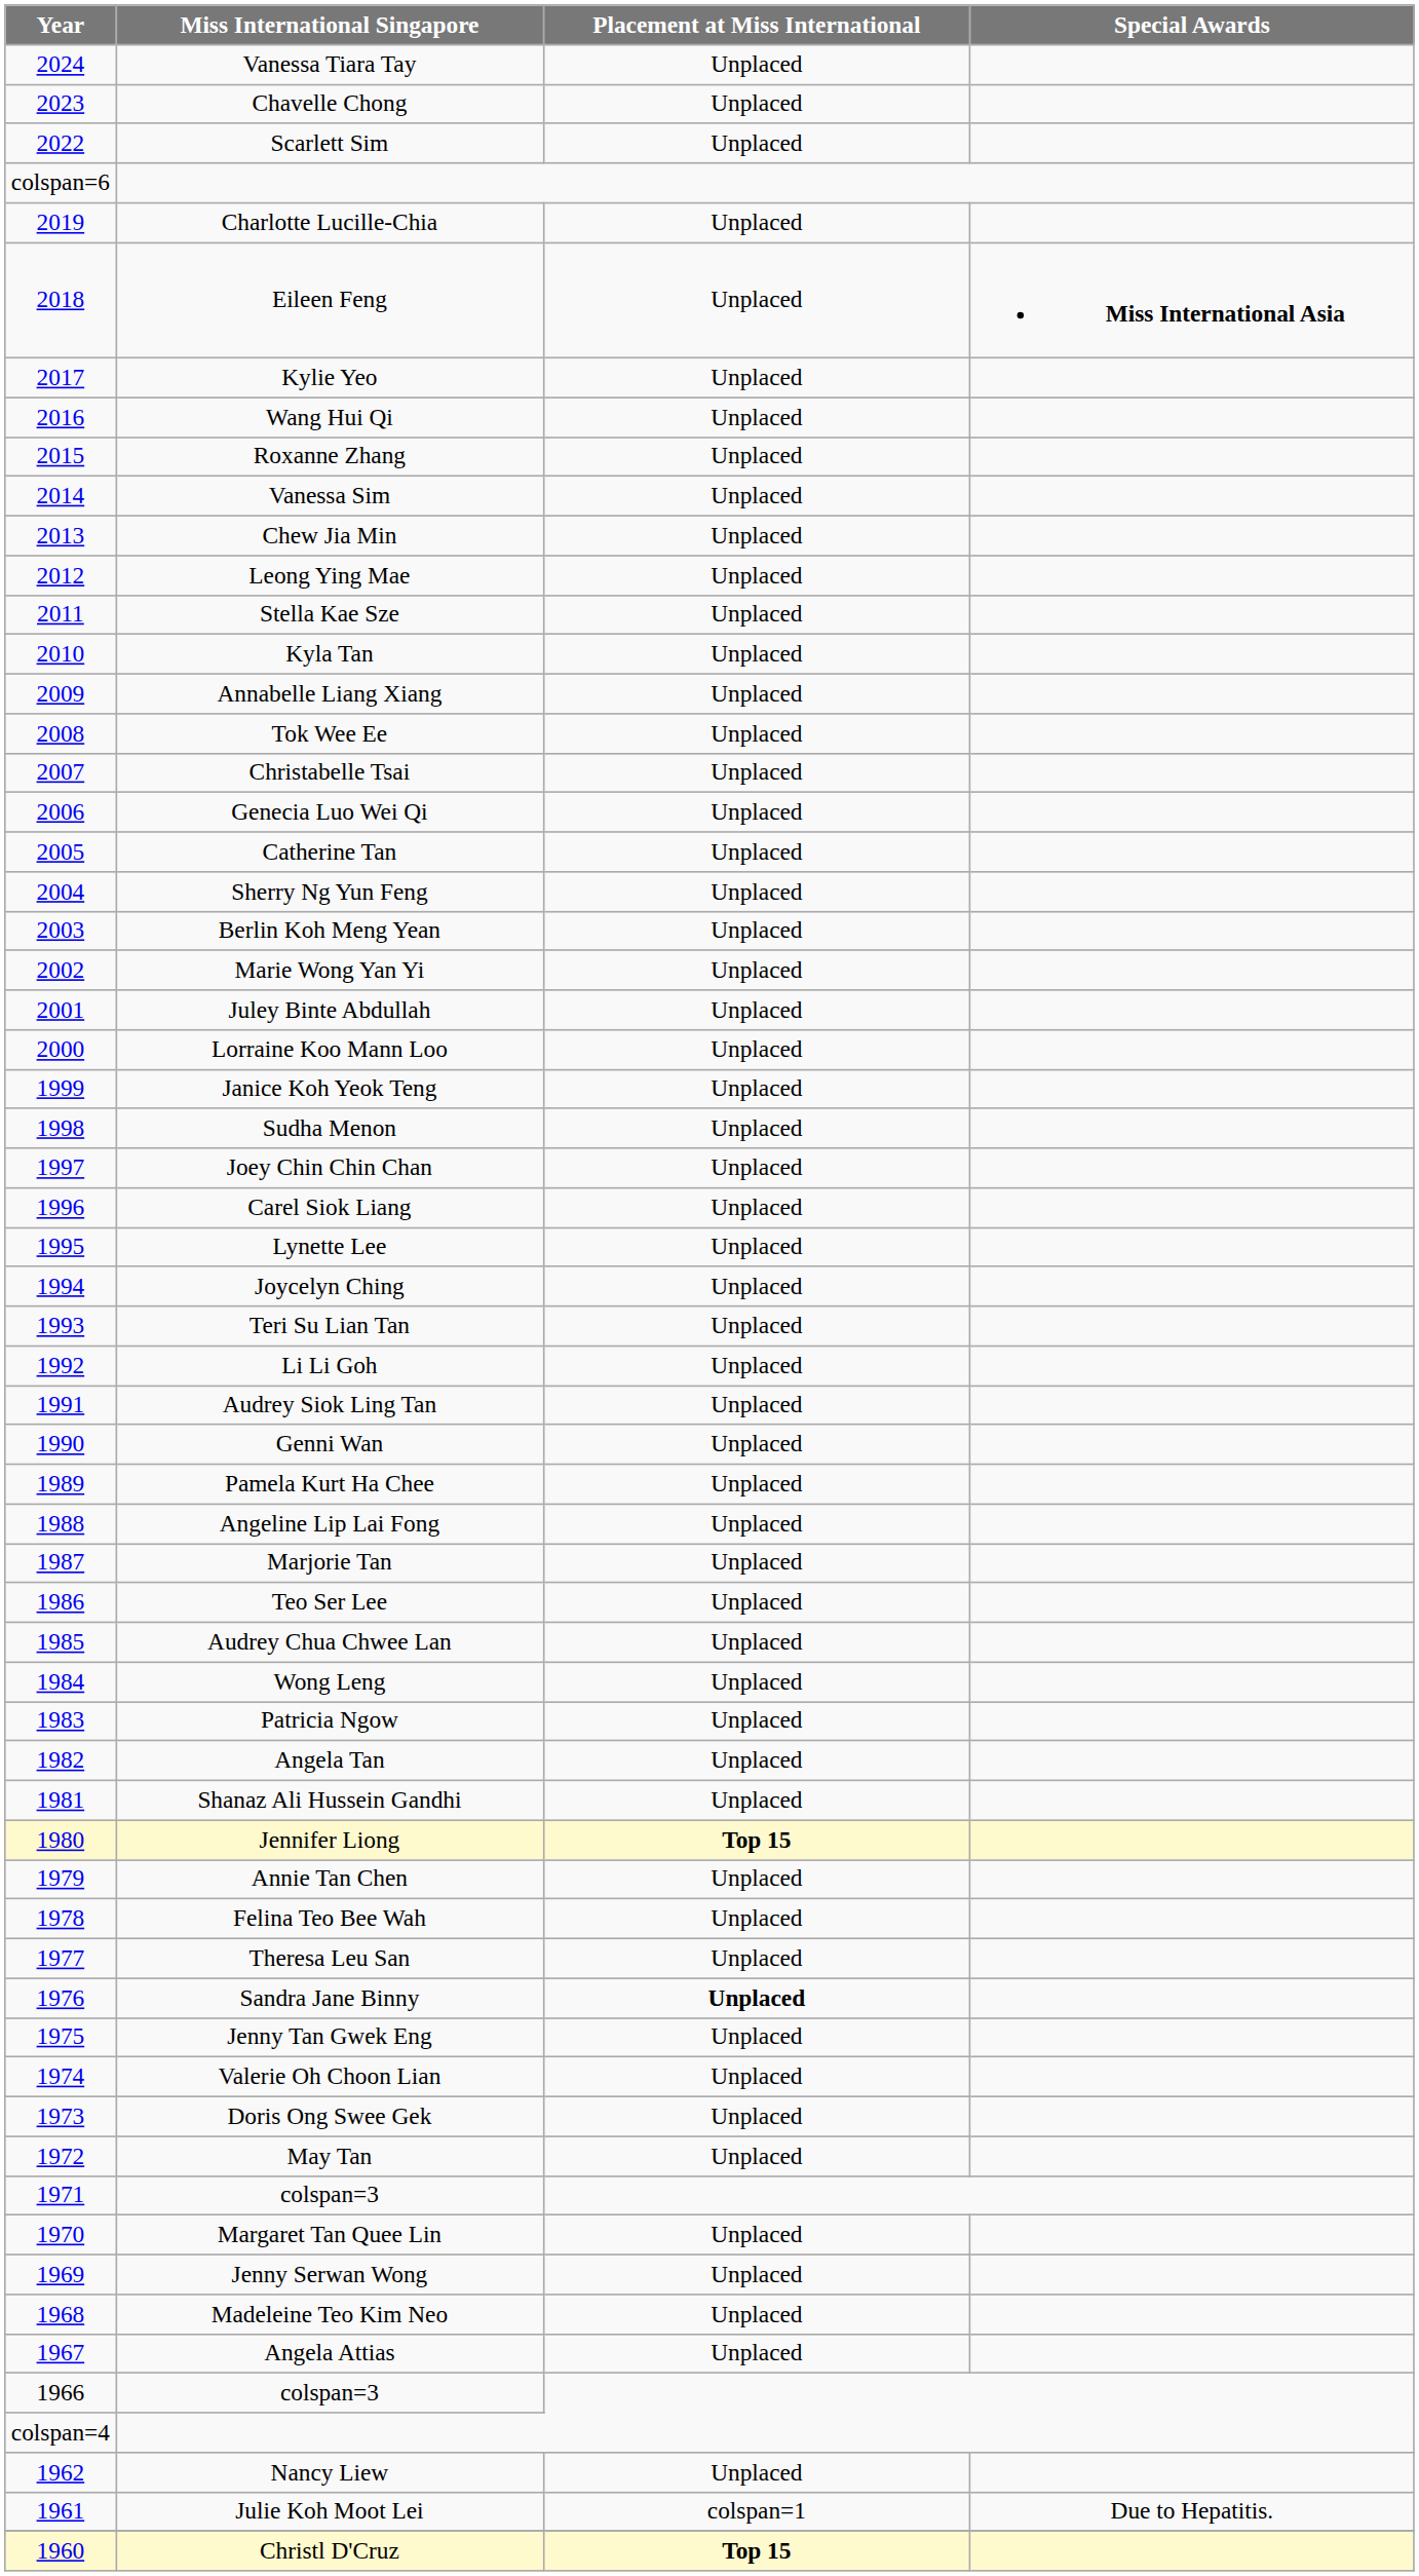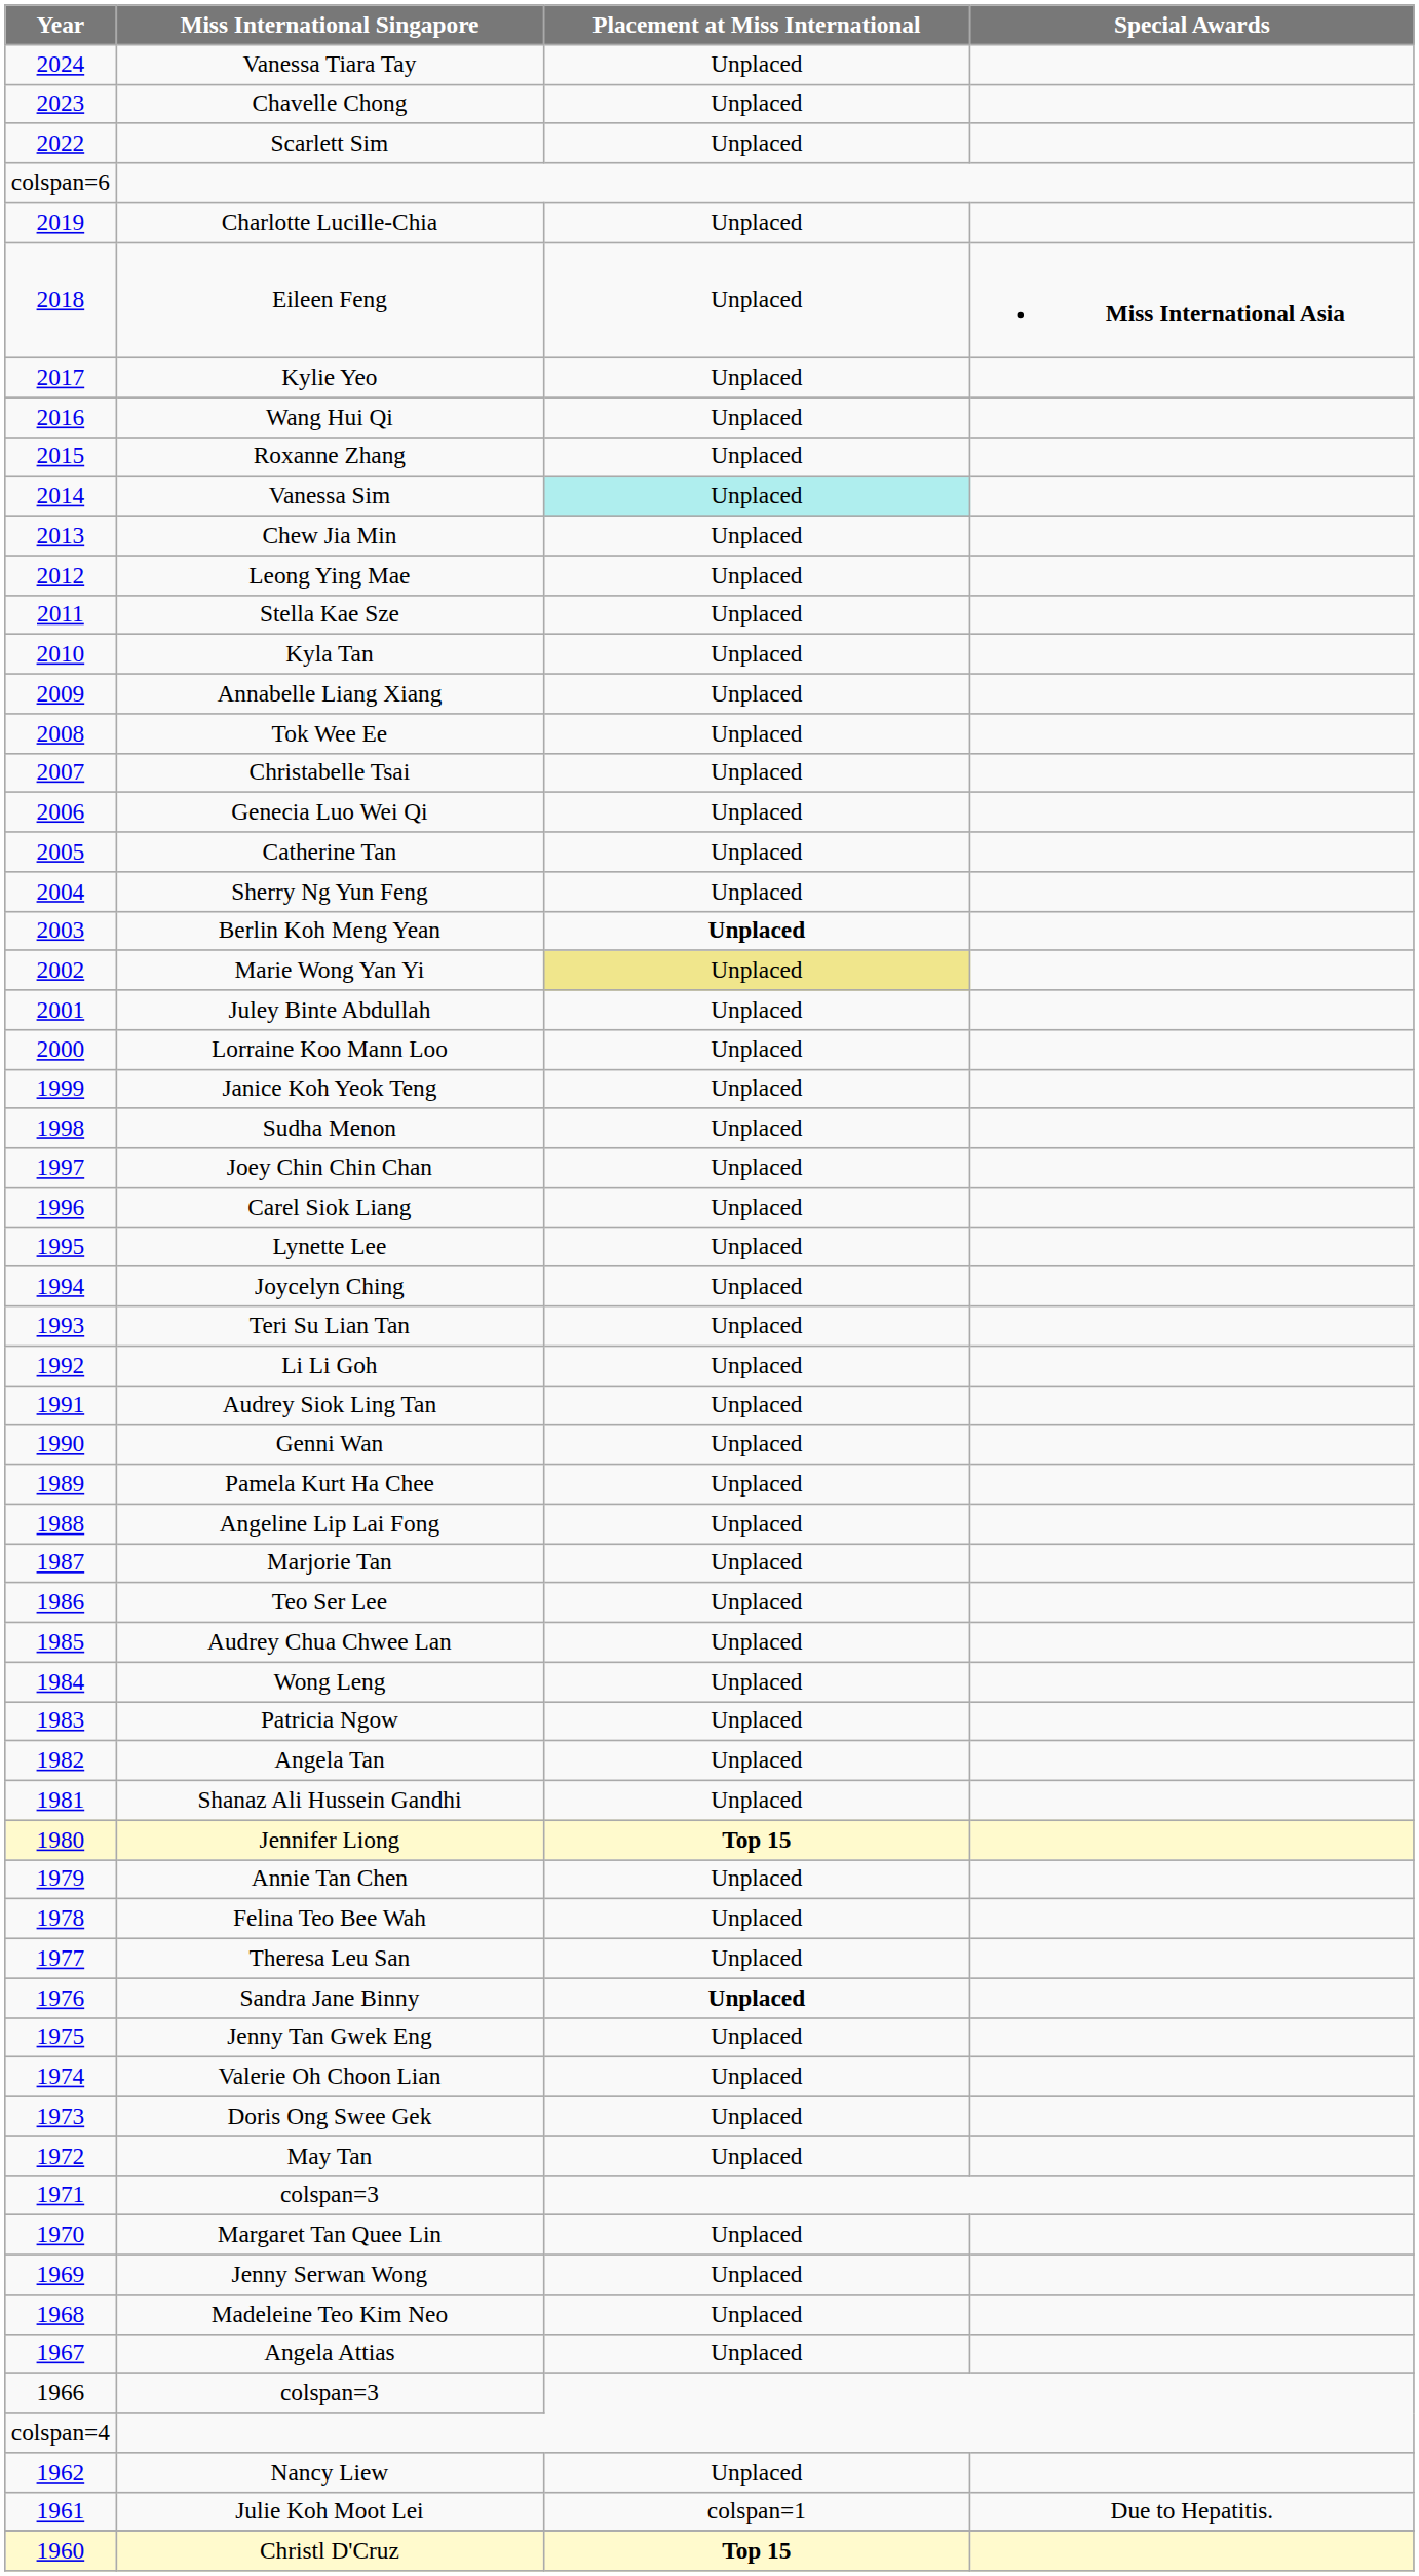Vanessa Sim | Placement at Miss International: no background -> paleturquoise background
Berlin Koh Meng Yean | Placement at Miss International: normal -> bold
Marie Wong Yan Yi | Placement at Miss International: no background -> khaki background
